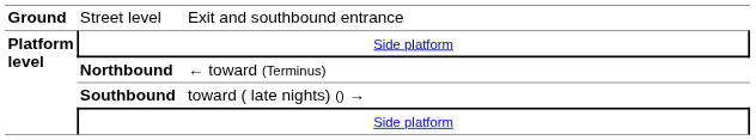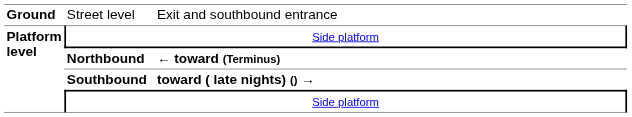Northbound | column 3: normal -> bold
Southbound | column 3: normal -> bold
